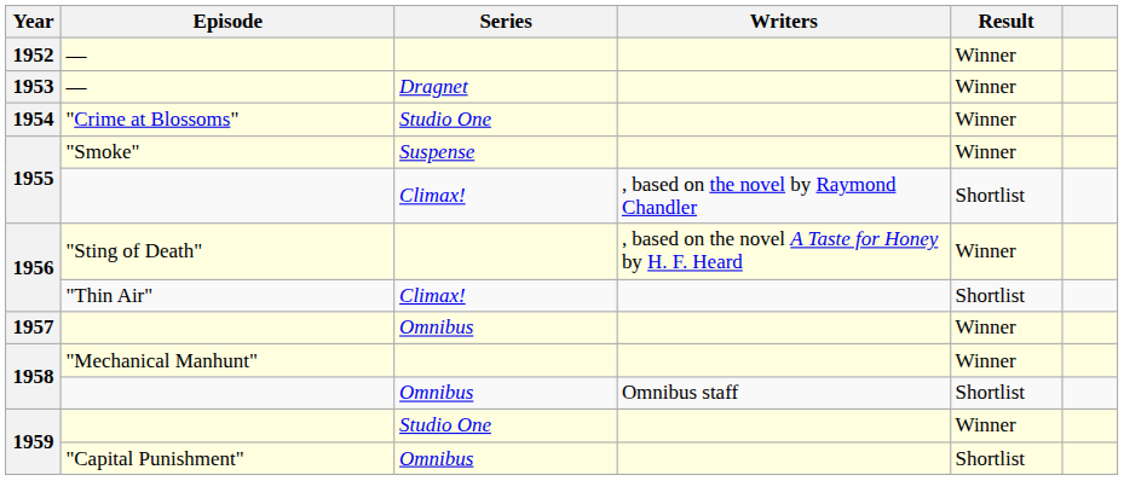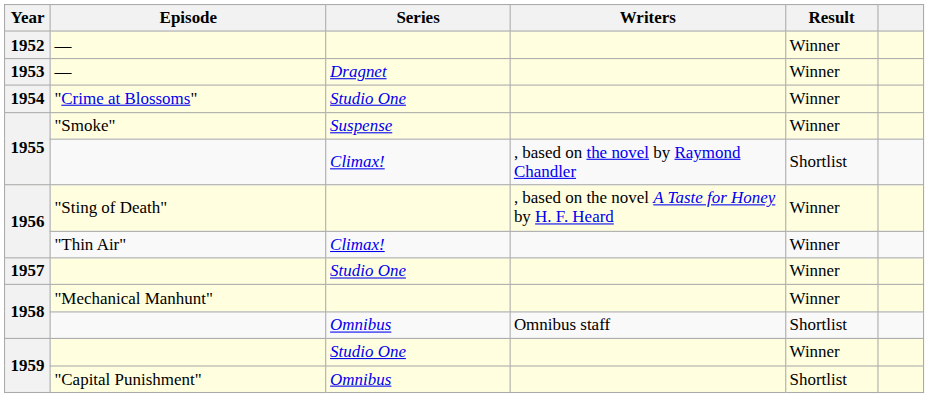1956 / "Thin Air" | Result: Shortlist -> Winner
1957 | Series: Omnibus -> Studio One
